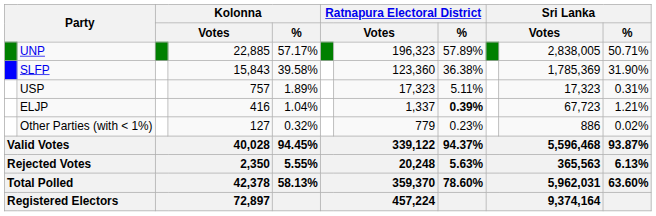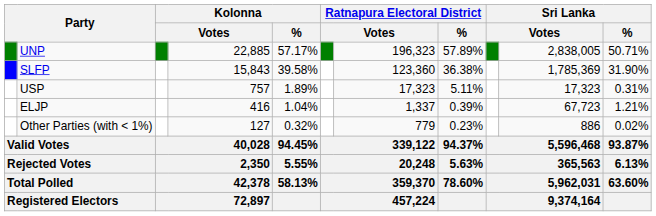ELJP | Ratnapura Electoral District / %: bold -> normal
